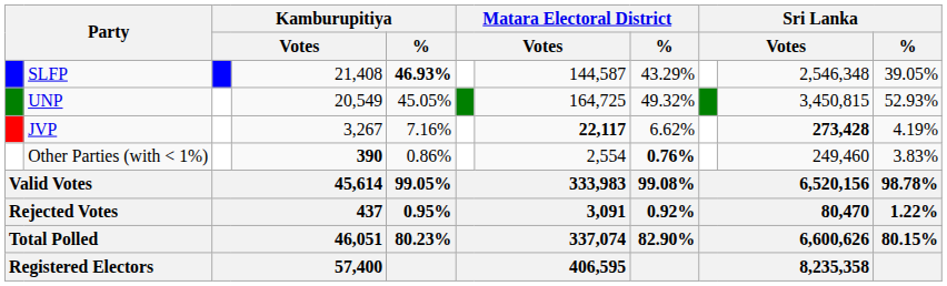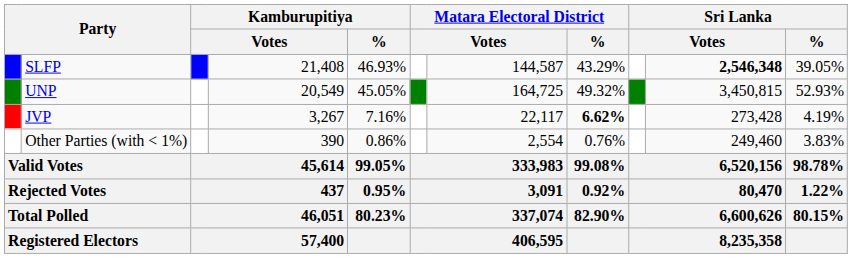SLFP | Kamburupitiya / %: bold -> normal
SLFP | column 10: normal -> bold
JVP | column 7: bold -> normal
JVP | Matara Electoral District / %: normal -> bold
JVP | column 10: bold -> normal
Other Parties (with < 1%) | column 4: bold -> normal
Other Parties (with < 1%) | Matara Electoral District / %: bold -> normal
